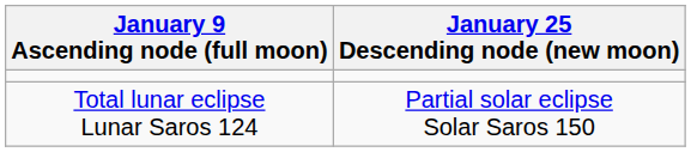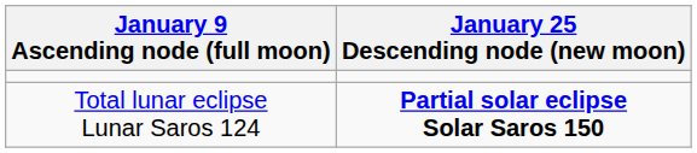row 3 | January 25 Descending node (new moon): normal -> bold
